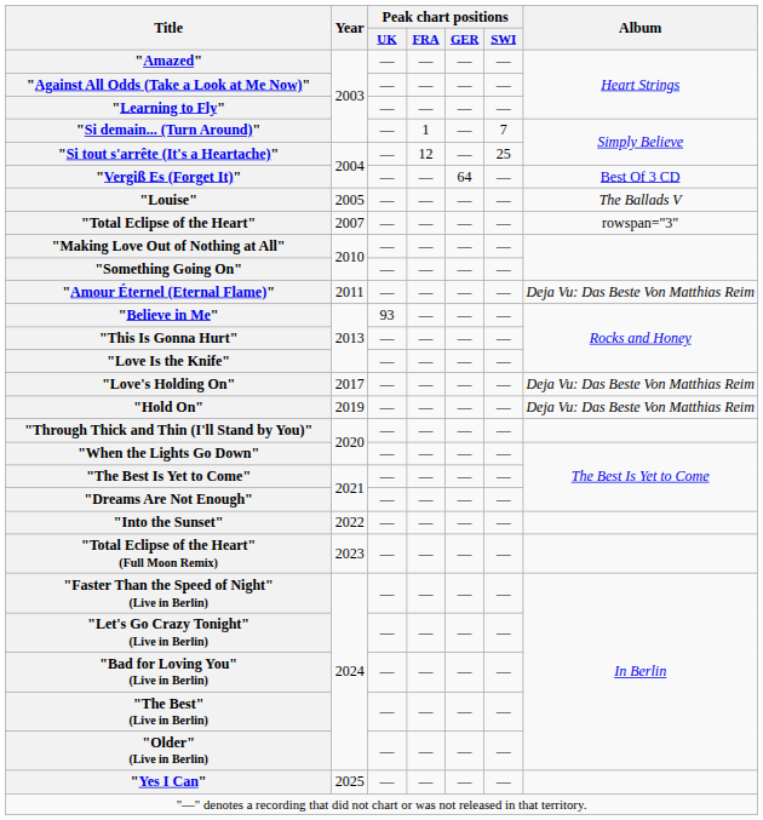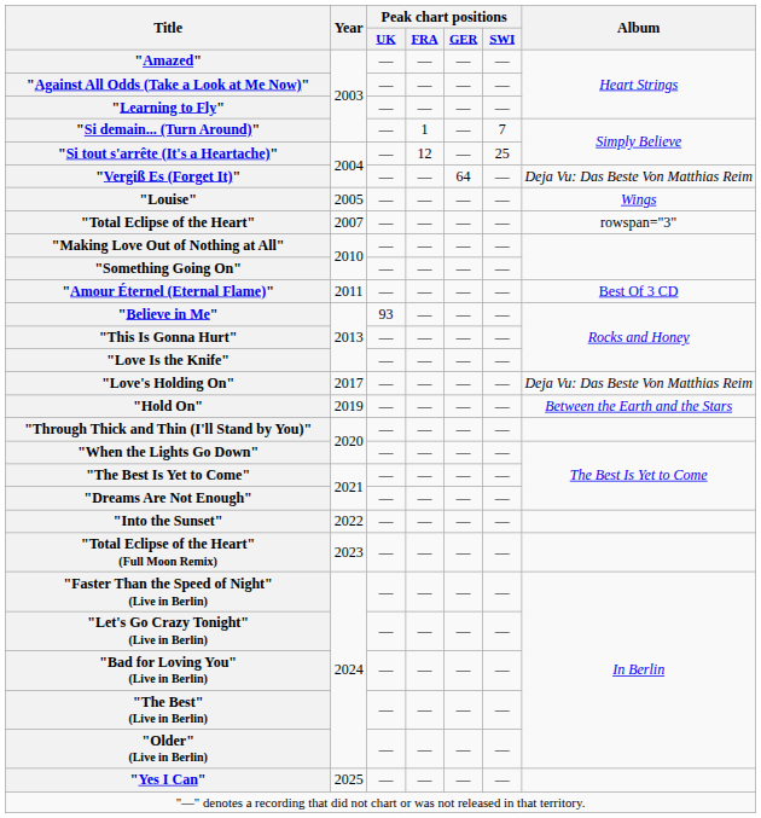"Vergiß Es (Forget It)" | Album: Best Of 3 CD -> Deja Vu: Das Beste Von Matthias Reim
"Louise" | Album: The Ballads V -> Wings
"Amour Éternel (Eternal Flame)" | Album: Deja Vu: Das Beste Von Matthias Reim -> Best Of 3 CD
"Hold On" | Album: Deja Vu: Das Beste Von Matthias Reim -> Between the Earth and the Stars
